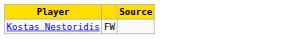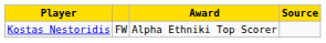+ column: Award | Alpha Ethniki Top Scorer
